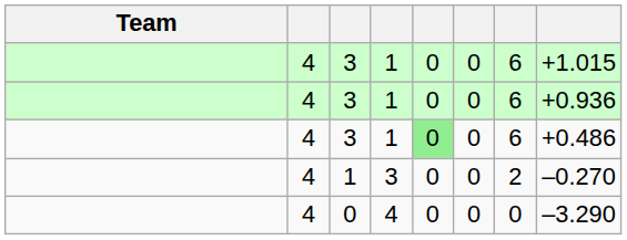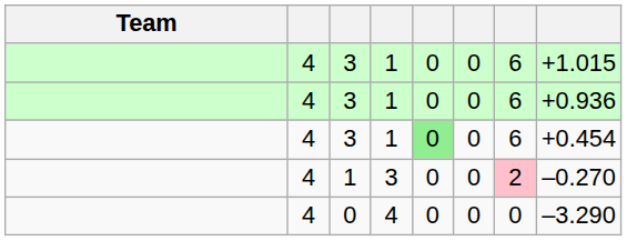row 4 | column 8: +0.486 -> +0.454
row 5 | column 7: no background -> pink background
